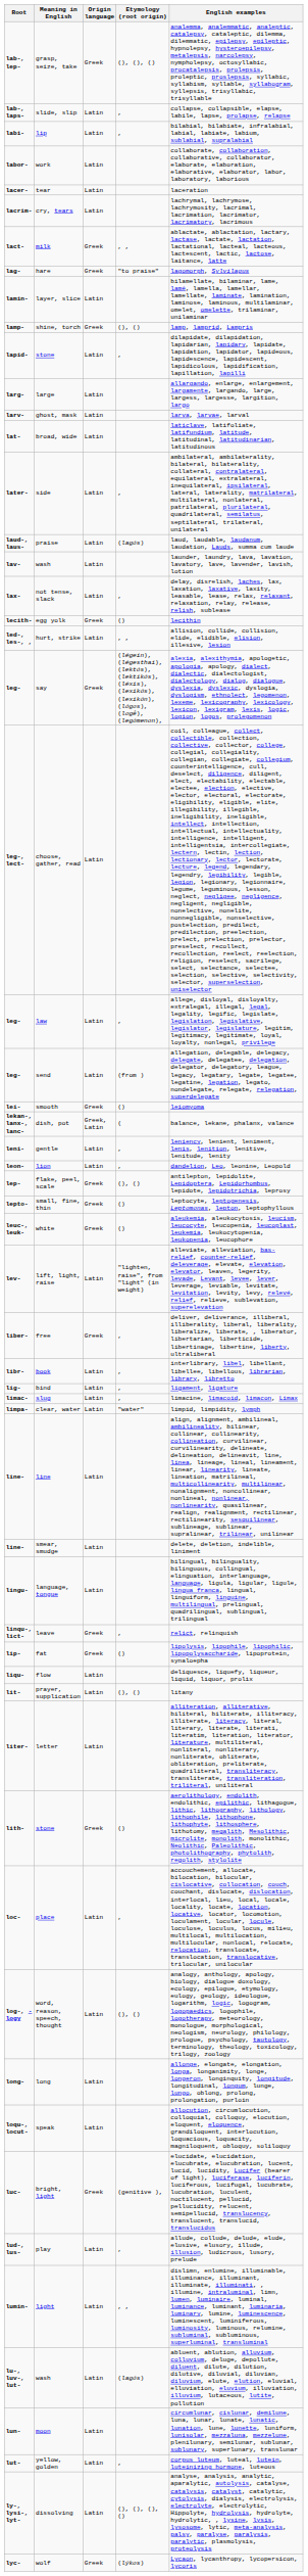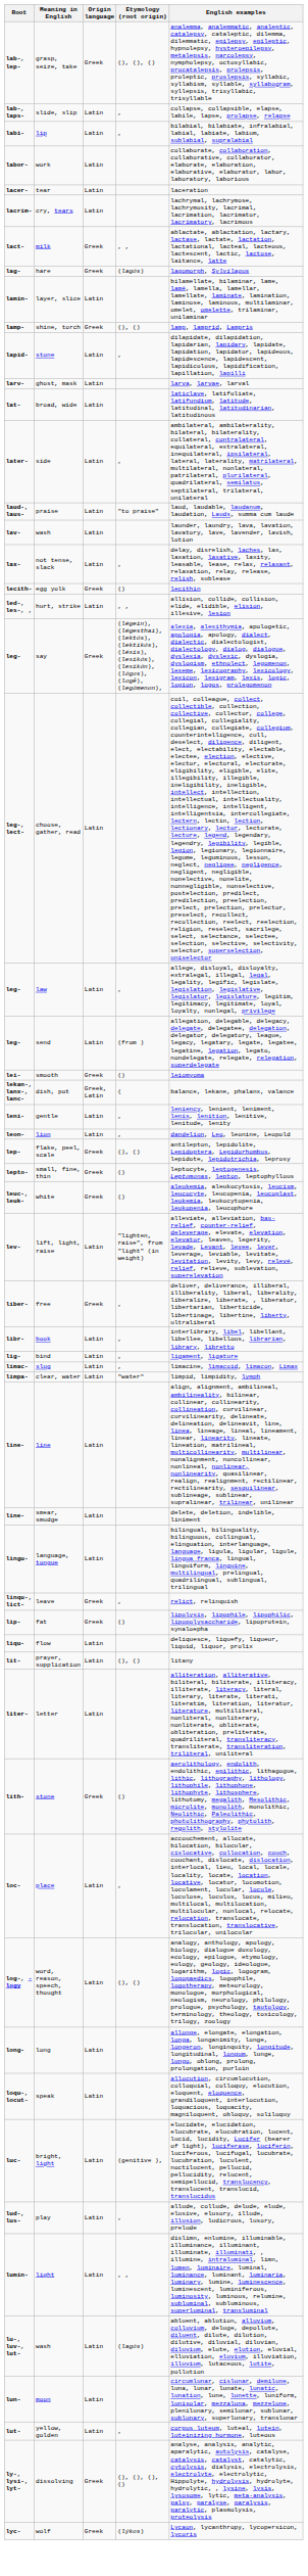hare | Etymology (root origin): "to praise" -> (lagós)
- row: larg- | large | Latin | allargando, enlarge, enlargement, largamente, largando, large, largess, largesse, largition, largo
praise | Etymology (root origin): (lagós) -> "to praise"
bright, light | Origin language: Greek -> Latin
dissolving | Origin language: Latin -> Greek
